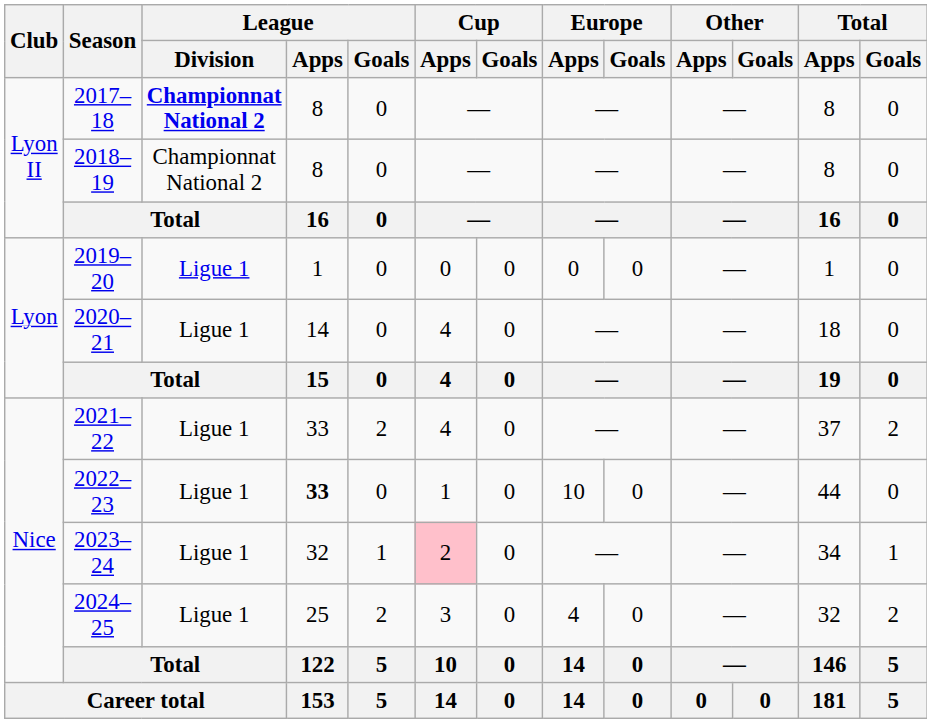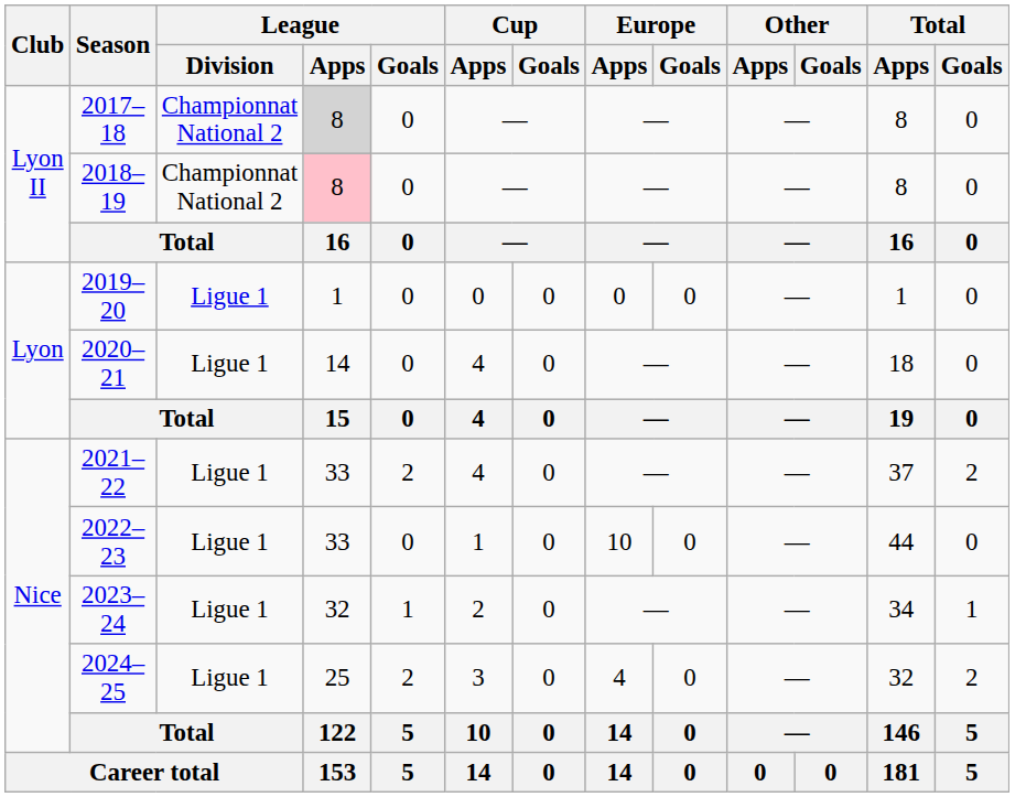2017–18 | League / Division: bold -> normal
2017–18 | League / Apps: no background -> lightgrey background
2018–19 | League / Apps: no background -> pink background
2022–23 | League / Apps: bold -> normal
2023–24 | Cup / Apps: pink background -> no background
